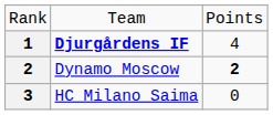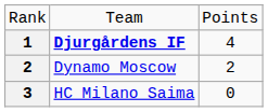Dynamo Moscow | column 3: bold -> normal
